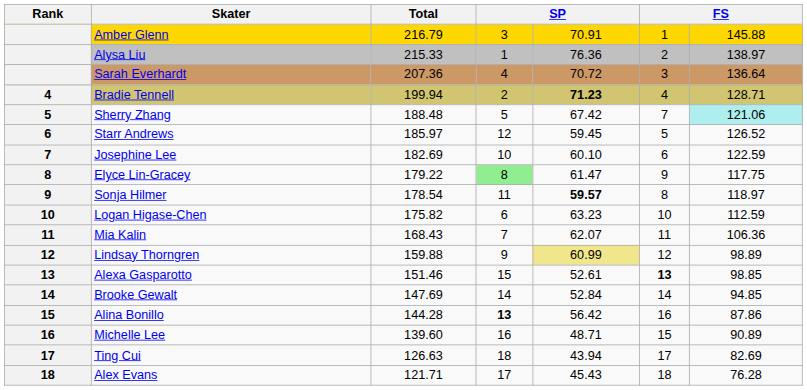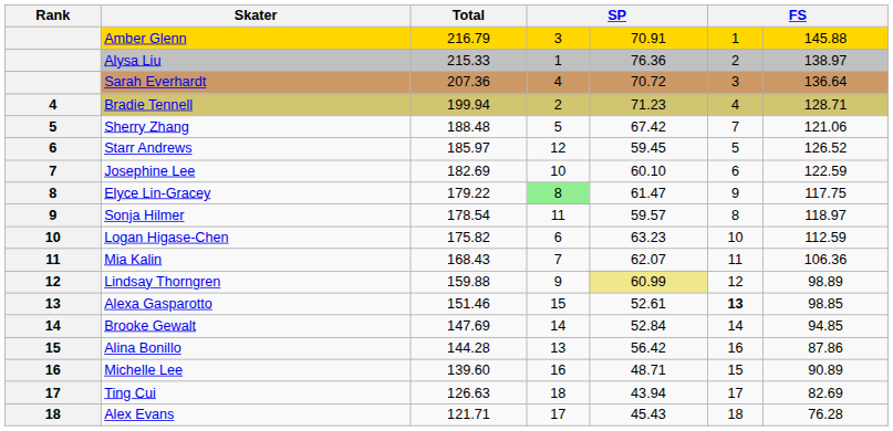Bradie Tennell | column 5: bold -> normal
Sherry Zhang | column 7: paleturquoise background -> no background
Sonja Hilmer | column 5: bold -> normal
Alina Bonillo | column 4: bold -> normal
